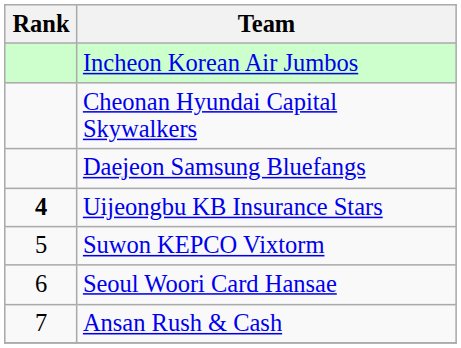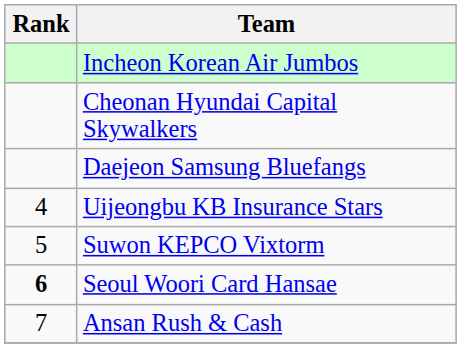Uijeongbu KB Insurance Stars | Rank: bold -> normal
Seoul Woori Card Hansae | Rank: normal -> bold
